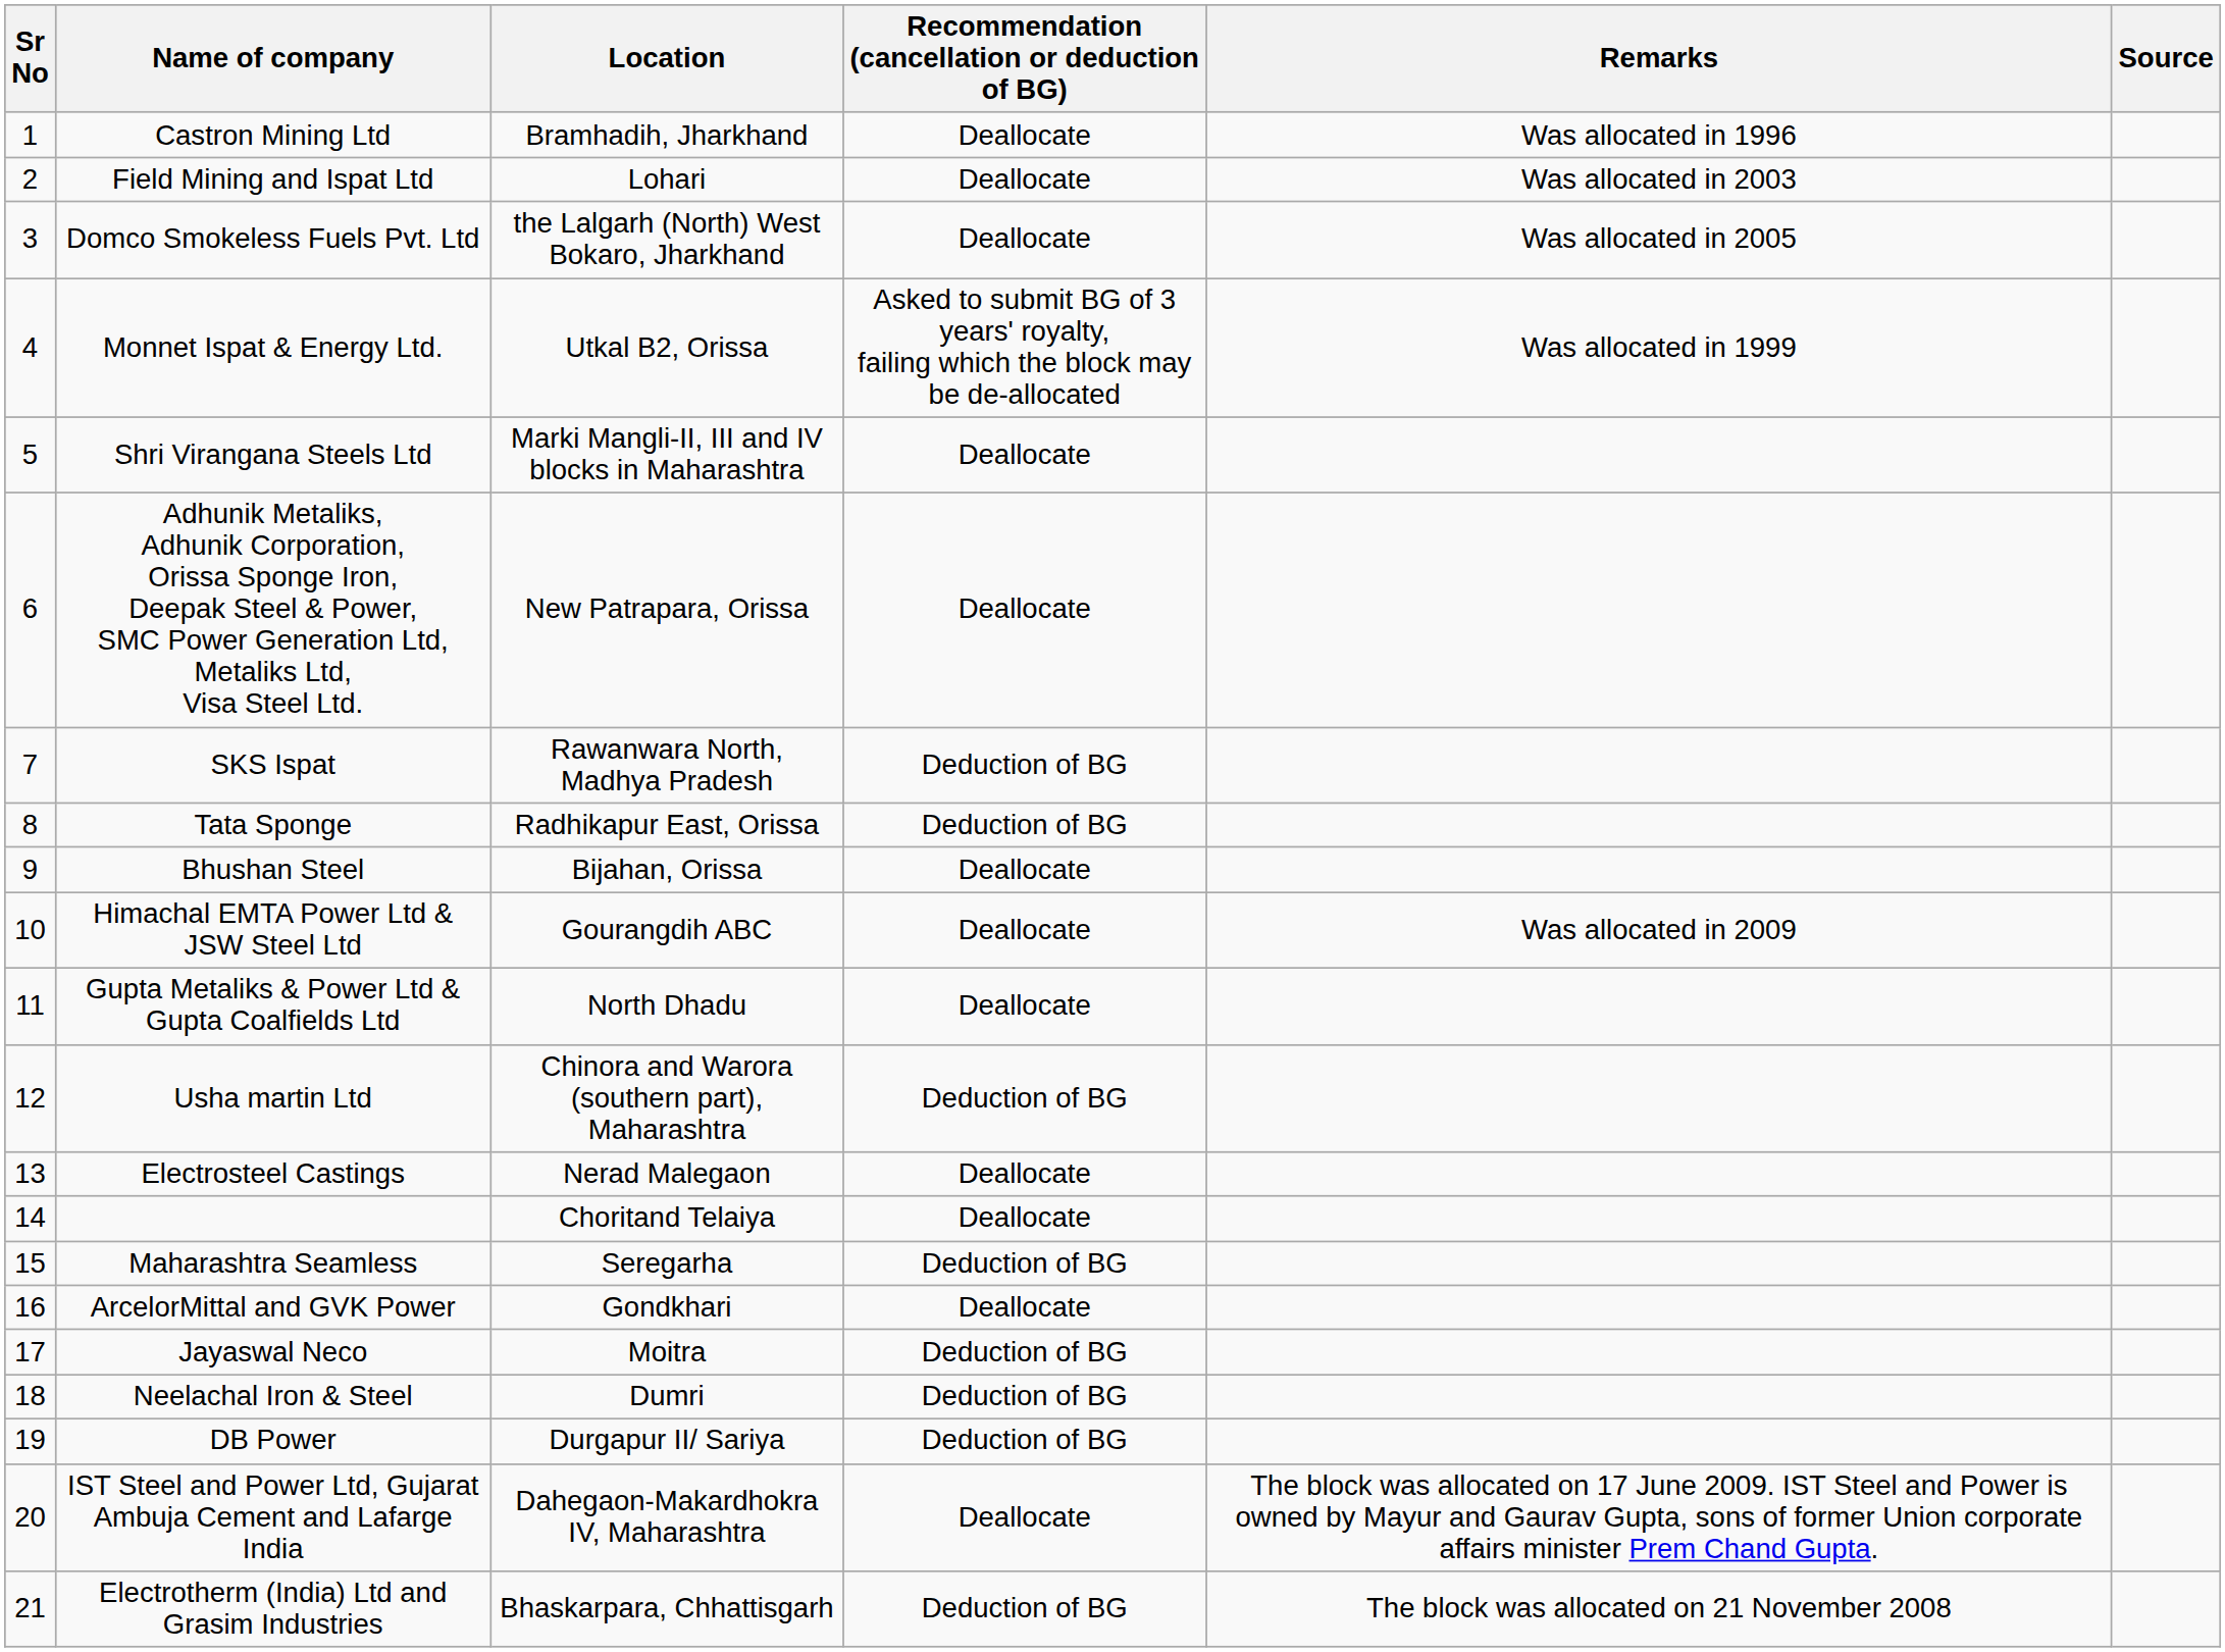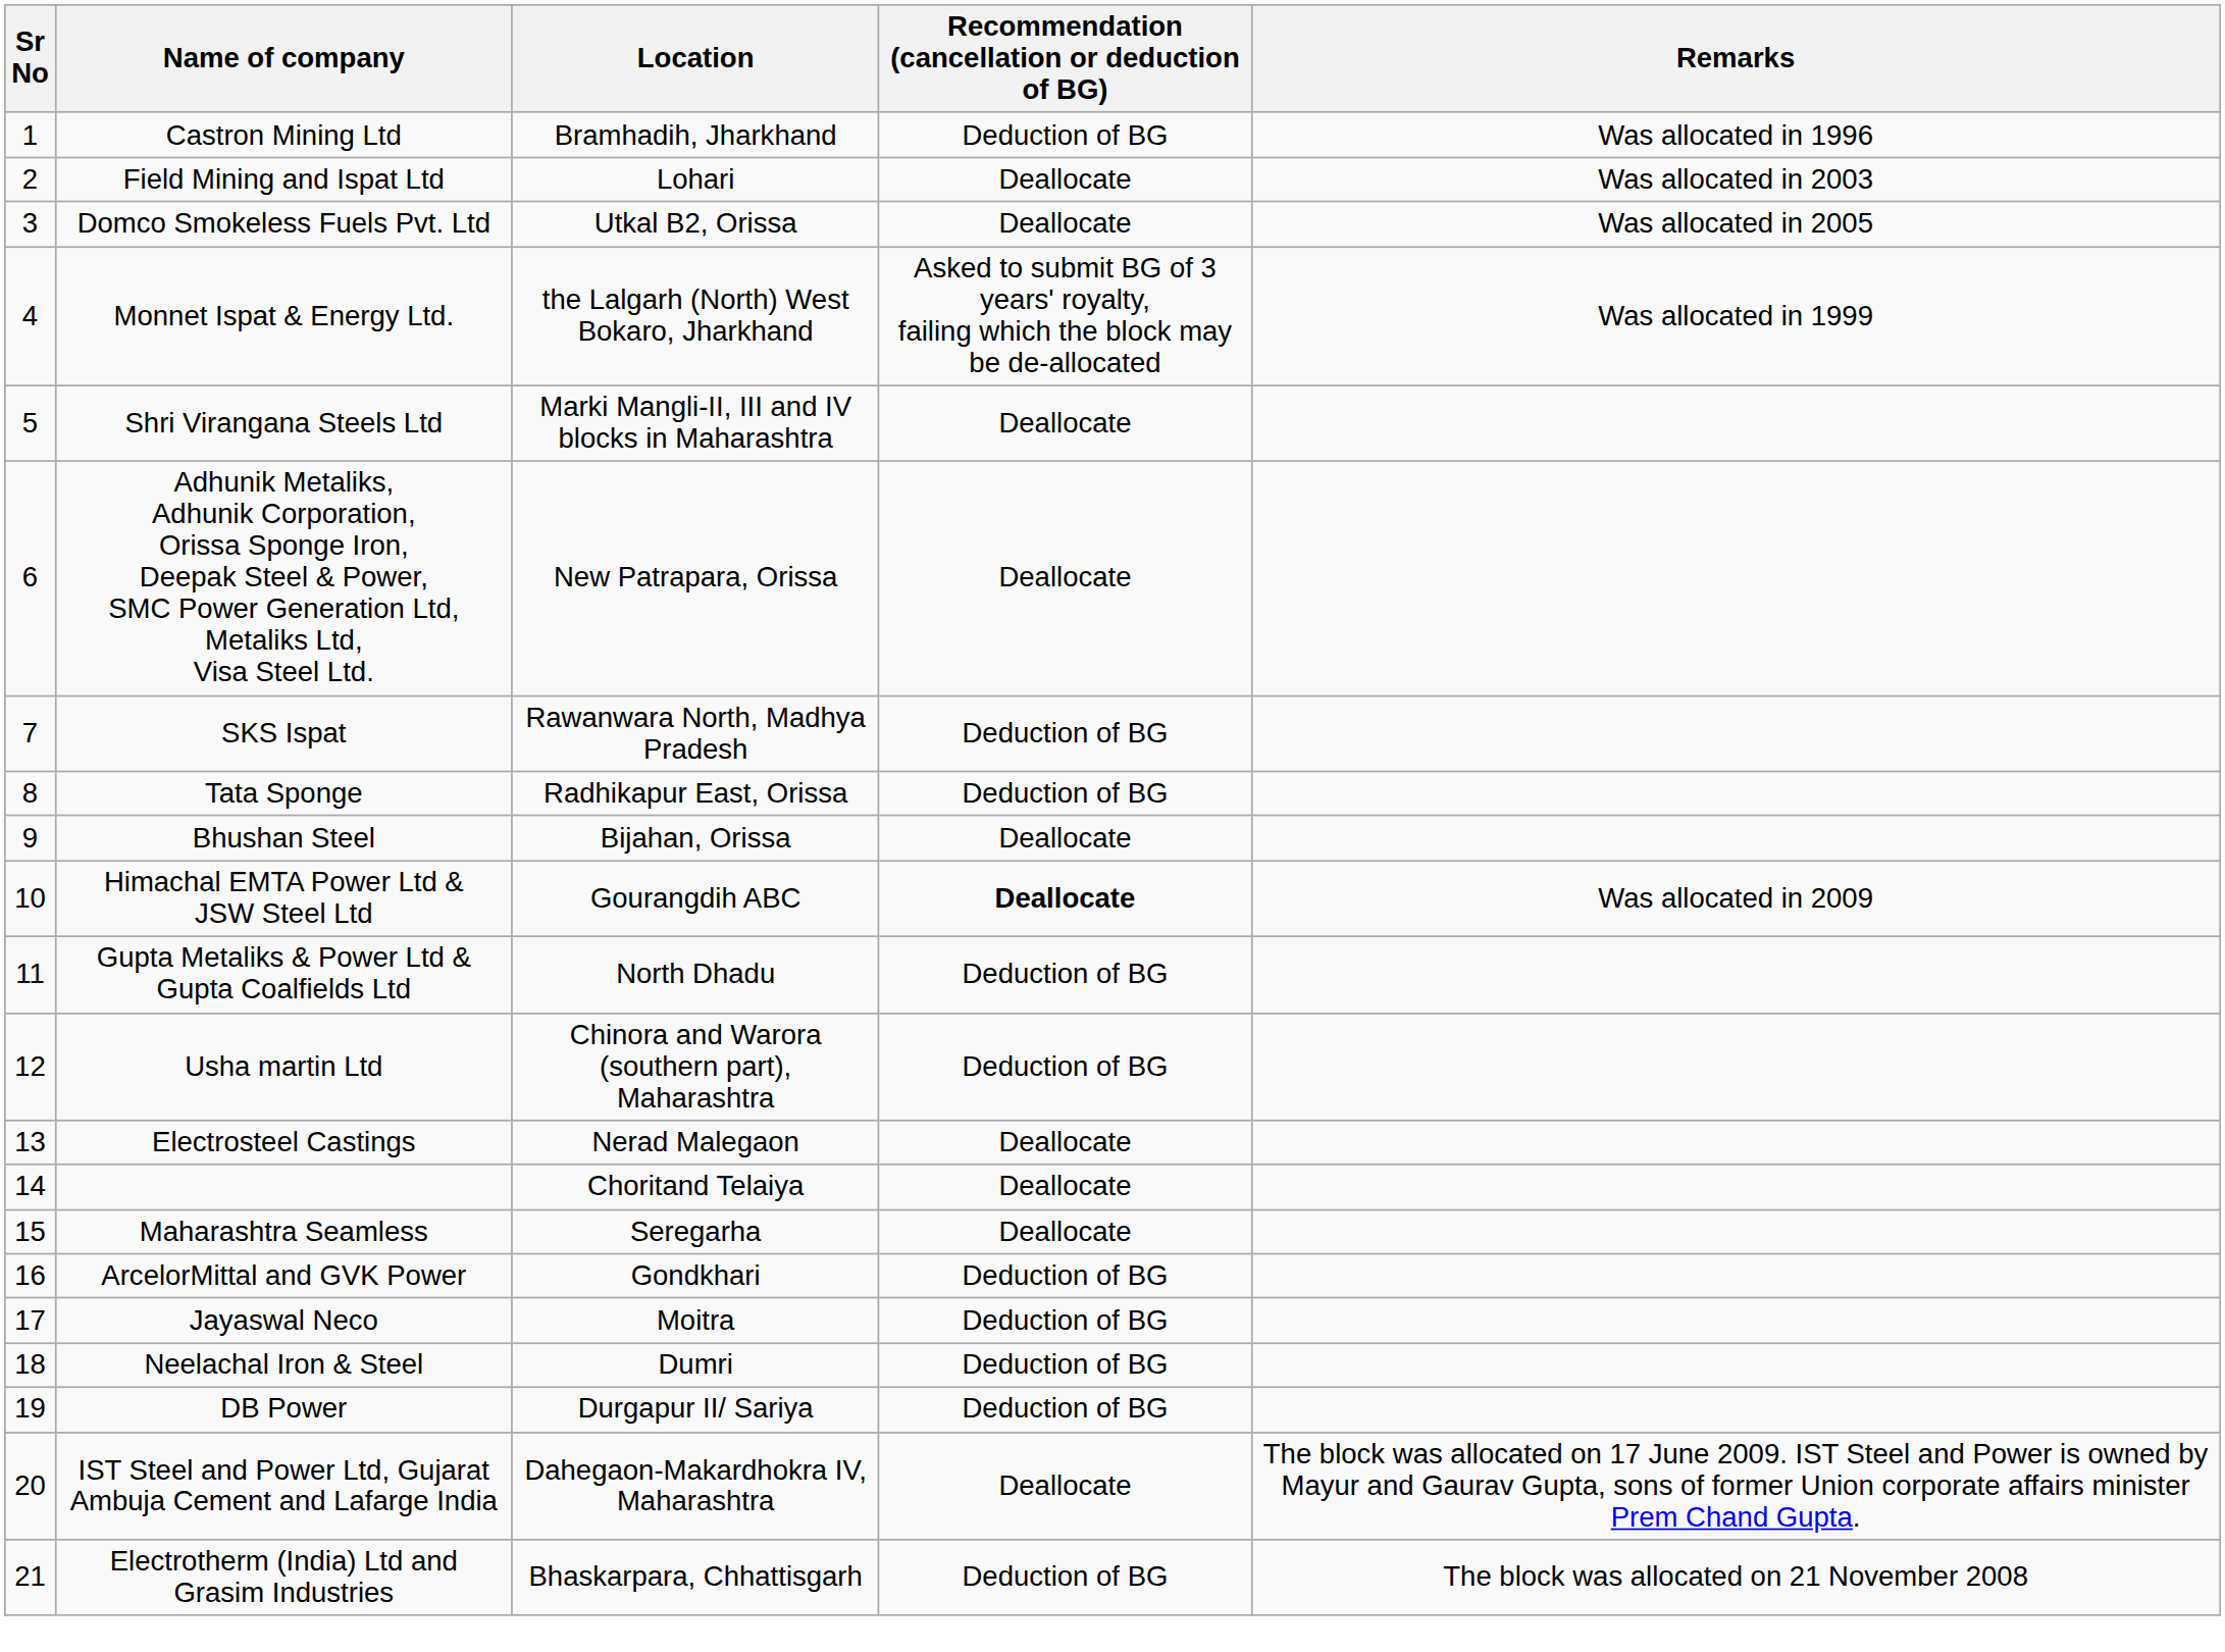- column: Source
Castron Mining Ltd | Recommendation (cancellation or deduction of BG): Deallocate -> Deduction of BG
Domco Smokeless Fuels Pvt. Ltd | Location: the Lalgarh (North) West Bokaro, Jharkhand -> Utkal B2, Orissa
Monnet Ispat & Energy Ltd. | Location: Utkal B2, Orissa -> the Lalgarh (North) West Bokaro, Jharkhand
Himachal EMTA Power Ltd & JSW Steel Ltd | Recommendation (cancellation or deduction of BG): normal -> bold
Gupta Metaliks & Power Ltd & Gupta Coalfields Ltd | Recommendation (cancellation or deduction of BG): Deallocate -> Deduction of BG
Maharashtra Seamless | Recommendation (cancellation or deduction of BG): Deduction of BG -> Deallocate
ArcelorMittal and GVK Power | Recommendation (cancellation or deduction of BG): Deallocate -> Deduction of BG
